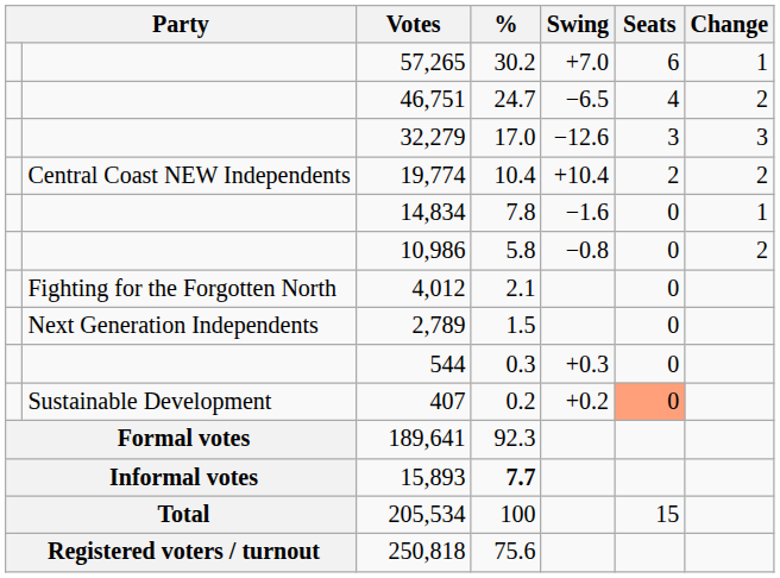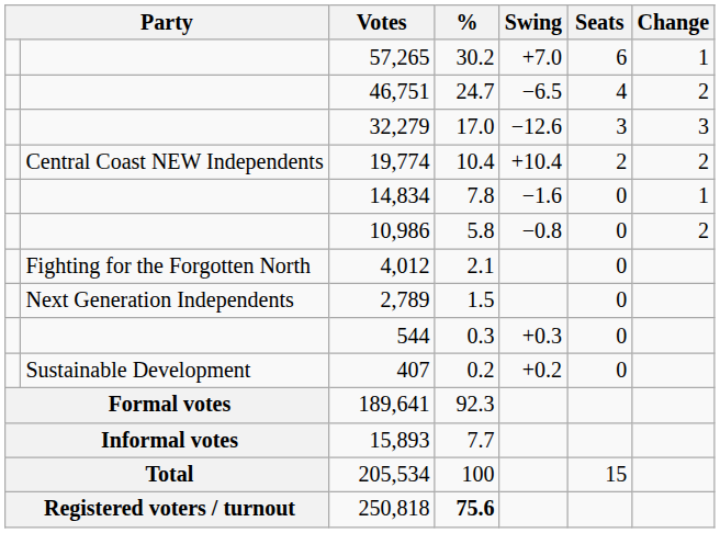407 | Seats: lightsalmon background -> no background
15,893 | %: bold -> normal
250,818 | %: normal -> bold
